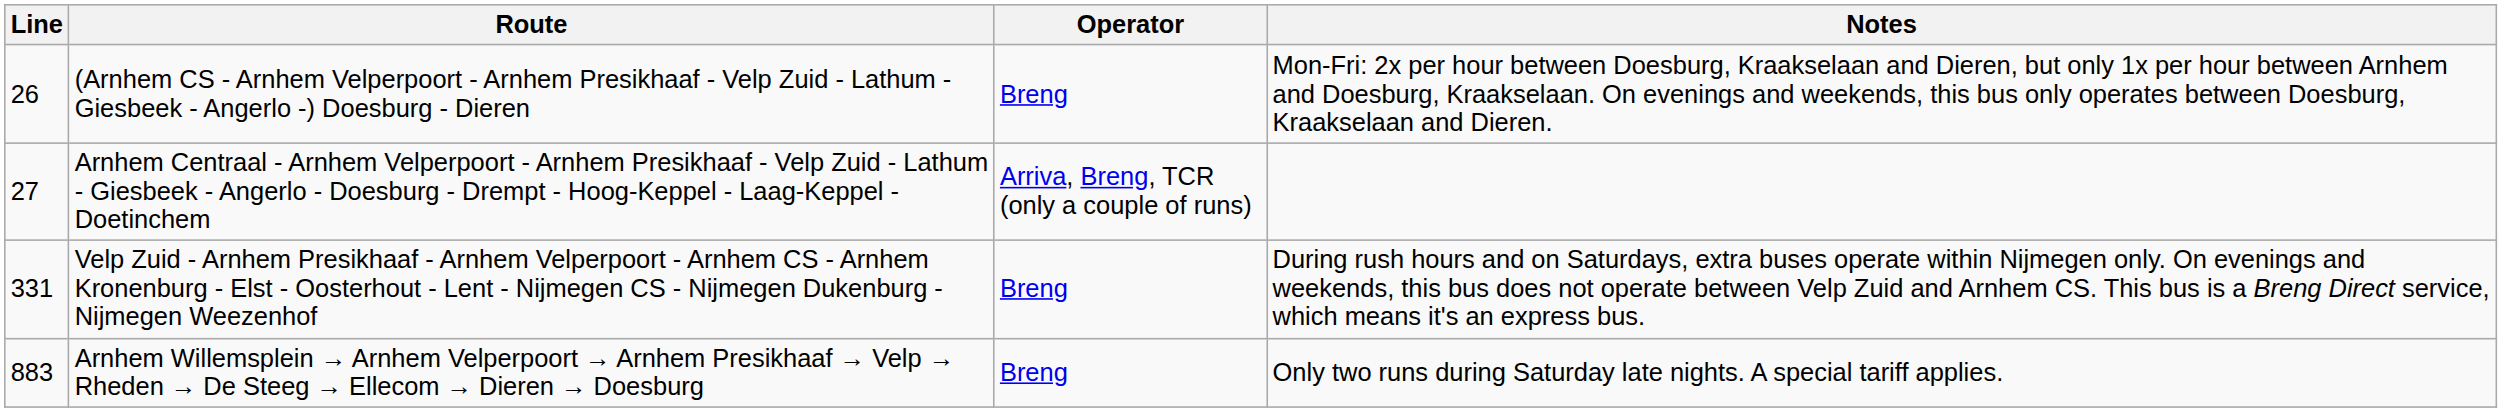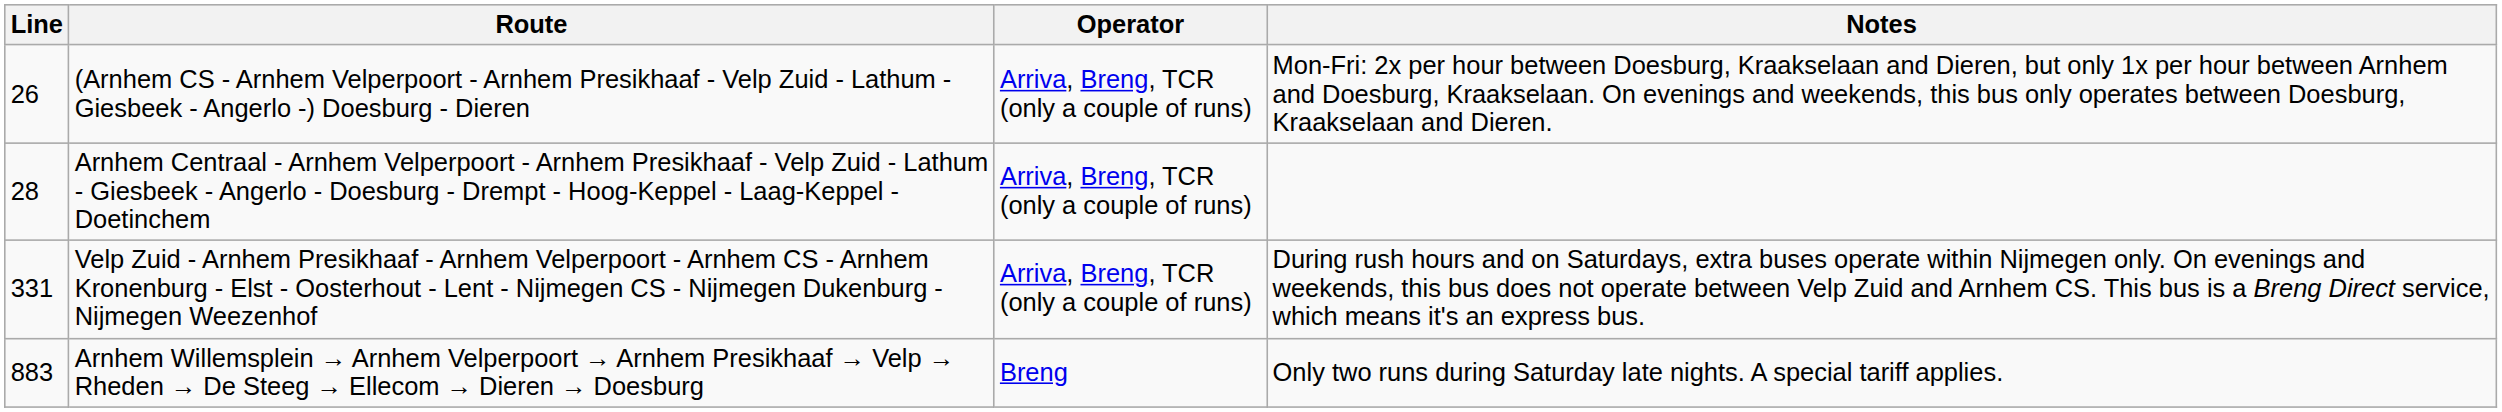row 2 | Operator: Breng -> Arriva, Breng, TCR (only a couple of runs)
row 3 | Line: 27 -> 28
row 4 | Operator: Breng -> Arriva, Breng, TCR (only a couple of runs)
